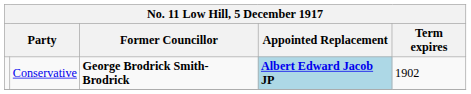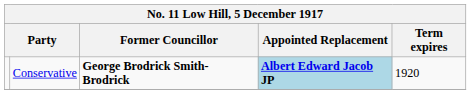Conservative | Term expires: 1902 -> 1920
